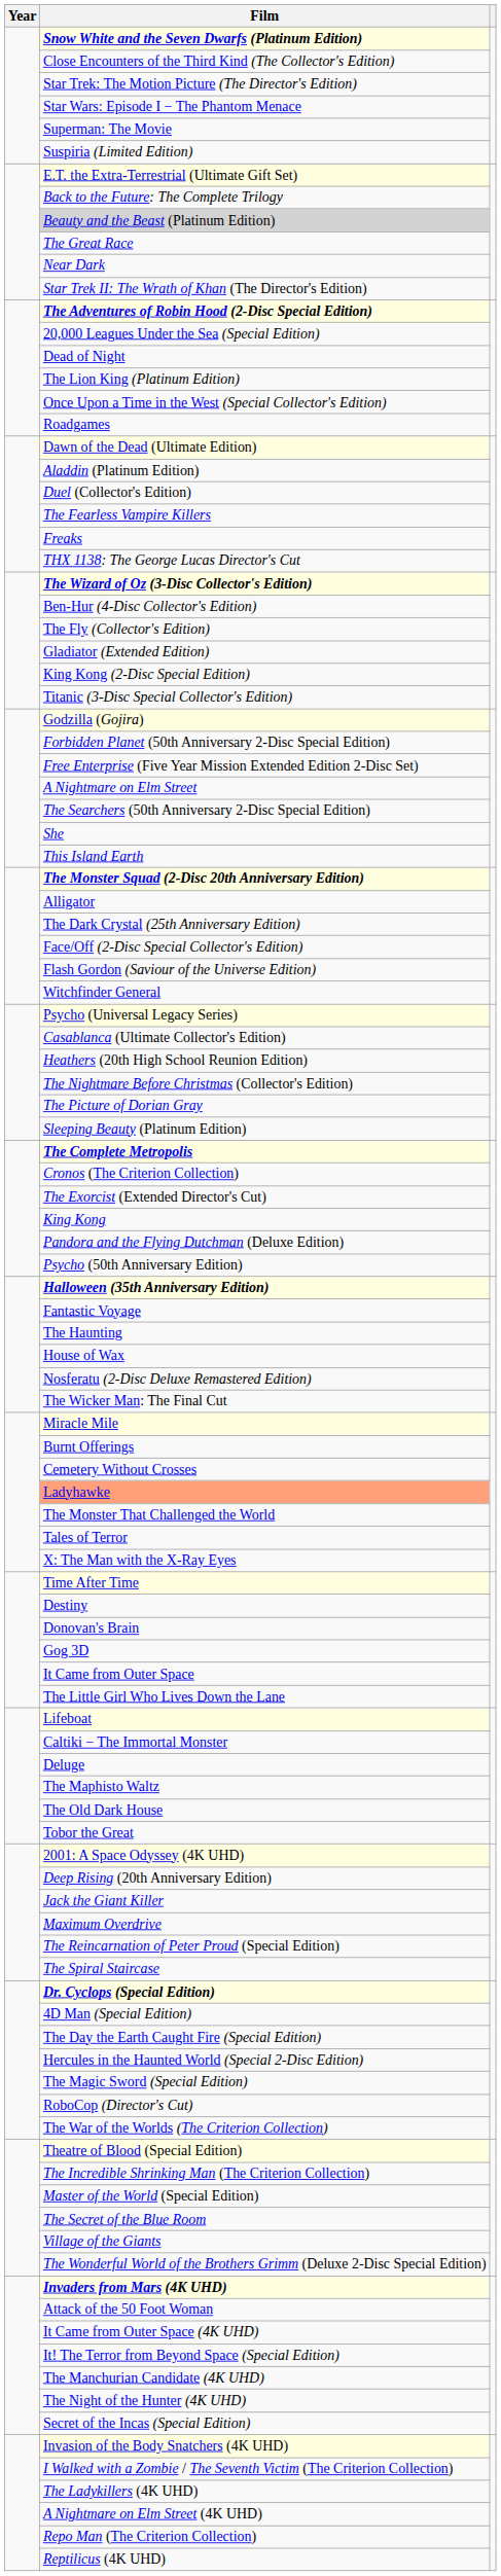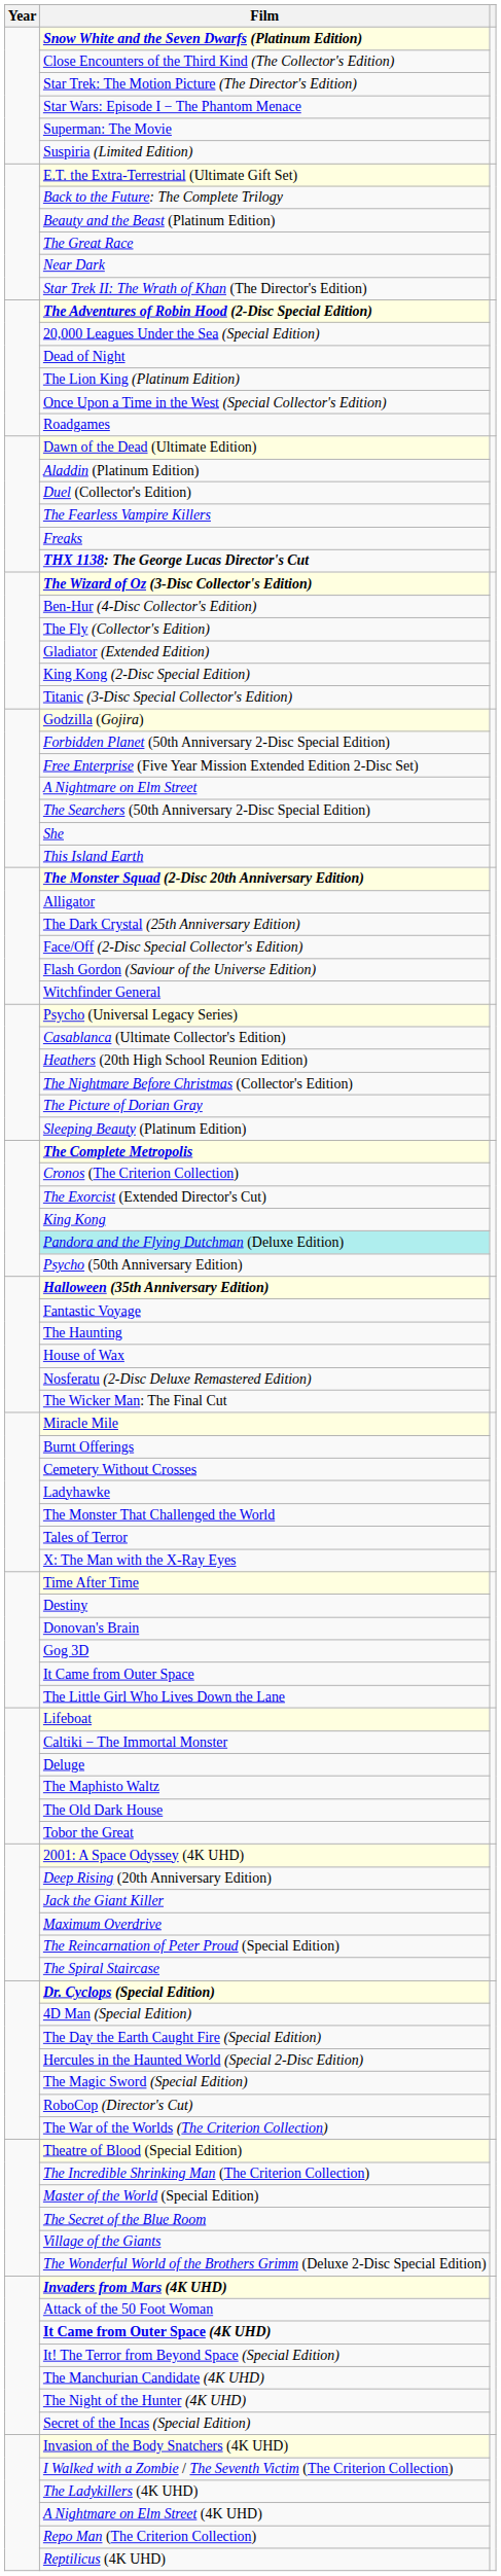Beauty and the Beast (Platinum Edition) | Film: lightgrey background -> no background
THX 1138: The George Lucas Director's Cut | Film: normal -> bold
Pandora and the Flying Dutchman (Deluxe Edition) | Film: no background -> paleturquoise background
Ladyhawke | Film: lightsalmon background -> no background
It Came from Outer Space (4K UHD) | Film: normal -> bold
